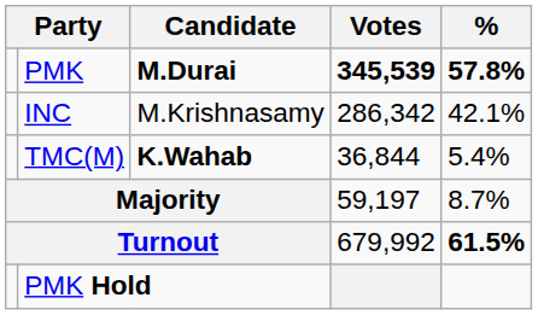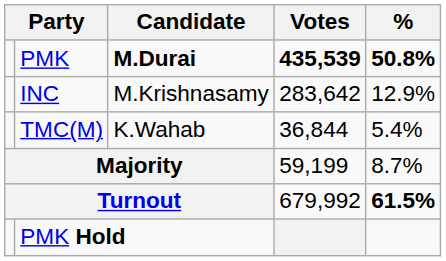PMK | Votes: 345,539 -> 435,539
PMK | %: 57.8% -> 50.8%
INC | Votes: 286,342 -> 283,642
INC | %: 42.1% -> 12.9%
TMC(M) | Candidate: bold -> normal
Majority | Votes: 59,197 -> 59,199
